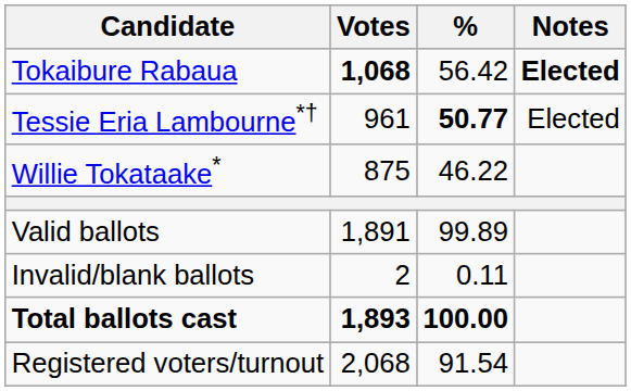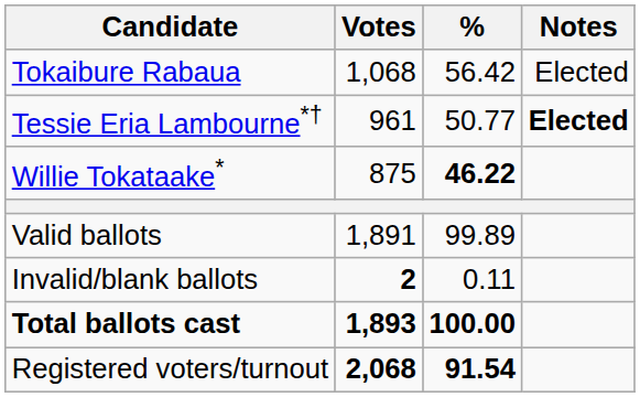Tokaibure Rabaua | Votes: bold -> normal
Tokaibure Rabaua | Notes: bold -> normal
Tessie Eria Lambourne*† | %: bold -> normal
Tessie Eria Lambourne*† | Notes: normal -> bold
Willie Tokataake* | %: normal -> bold
Invalid/blank ballots | Votes: normal -> bold
Registered voters/turnout | Votes: normal -> bold
Registered voters/turnout | %: normal -> bold
